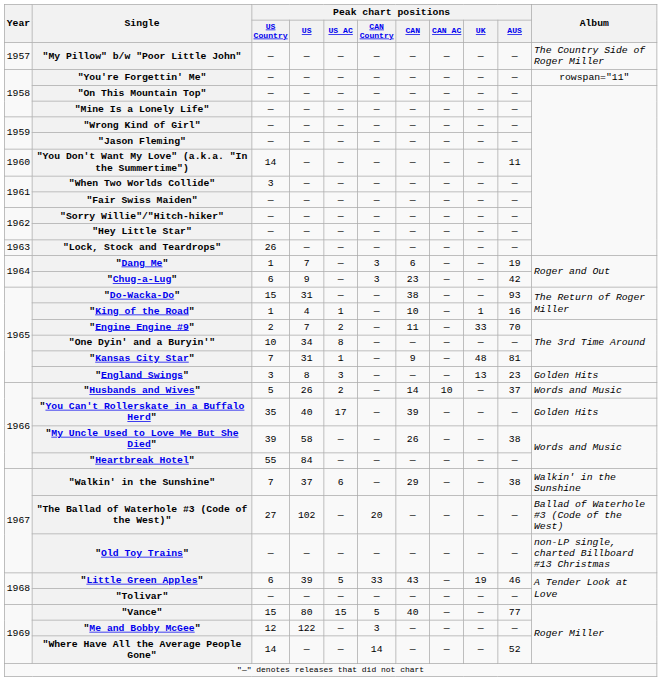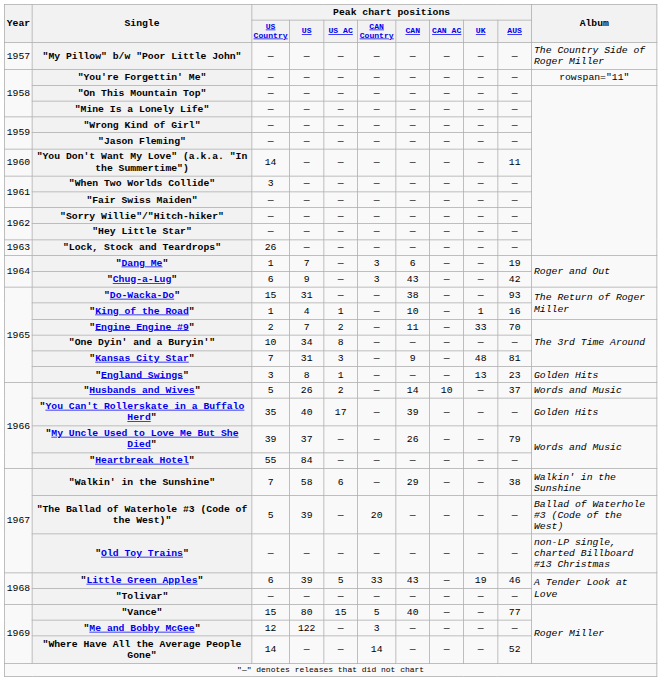"Chug-a-Lug" | Peak chart positions / CAN: 23 -> 43
"Kansas City Star" | Peak chart positions / US AC: 1 -> 3
"England Swings" | Peak chart positions / US AC: 3 -> 1
"My Uncle Used to Love Me But She Died" | Peak chart positions / US: 58 -> 37
"My Uncle Used to Love Me But She Died" | Peak chart positions / AUS: 38 -> 79
"Walkin' in the Sunshine" | Peak chart positions / US: 37 -> 58
"The Ballad of Waterhole #3 (Code of the West)" | Peak chart positions / US Country: 27 -> 5
"The Ballad of Waterhole #3 (Code of the West)" | Peak chart positions / US: 102 -> 39
